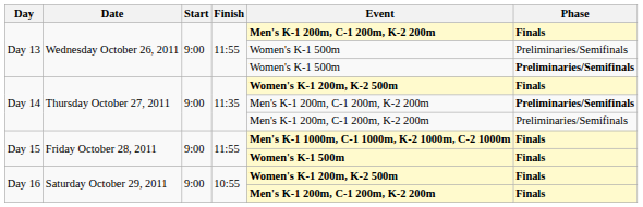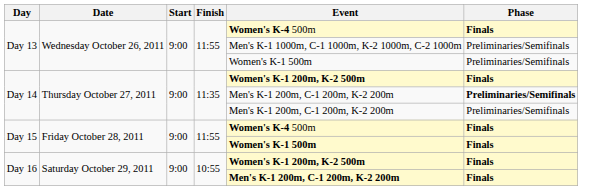row 2 | Event: Men's K-1 200m, C-1 200m, K-2 200m -> Women's K-4 500m
row 3 | Event: Women's K-1 500m -> Men's K-1 1000m, C-1 1000m, K-2 1000m, C-2 1000m
row 4 | Phase: bold -> normal
row 8 | Event: Men's K-1 1000m, C-1 1000m, K-2 1000m, C-2 1000m -> Women's K-4 500m
